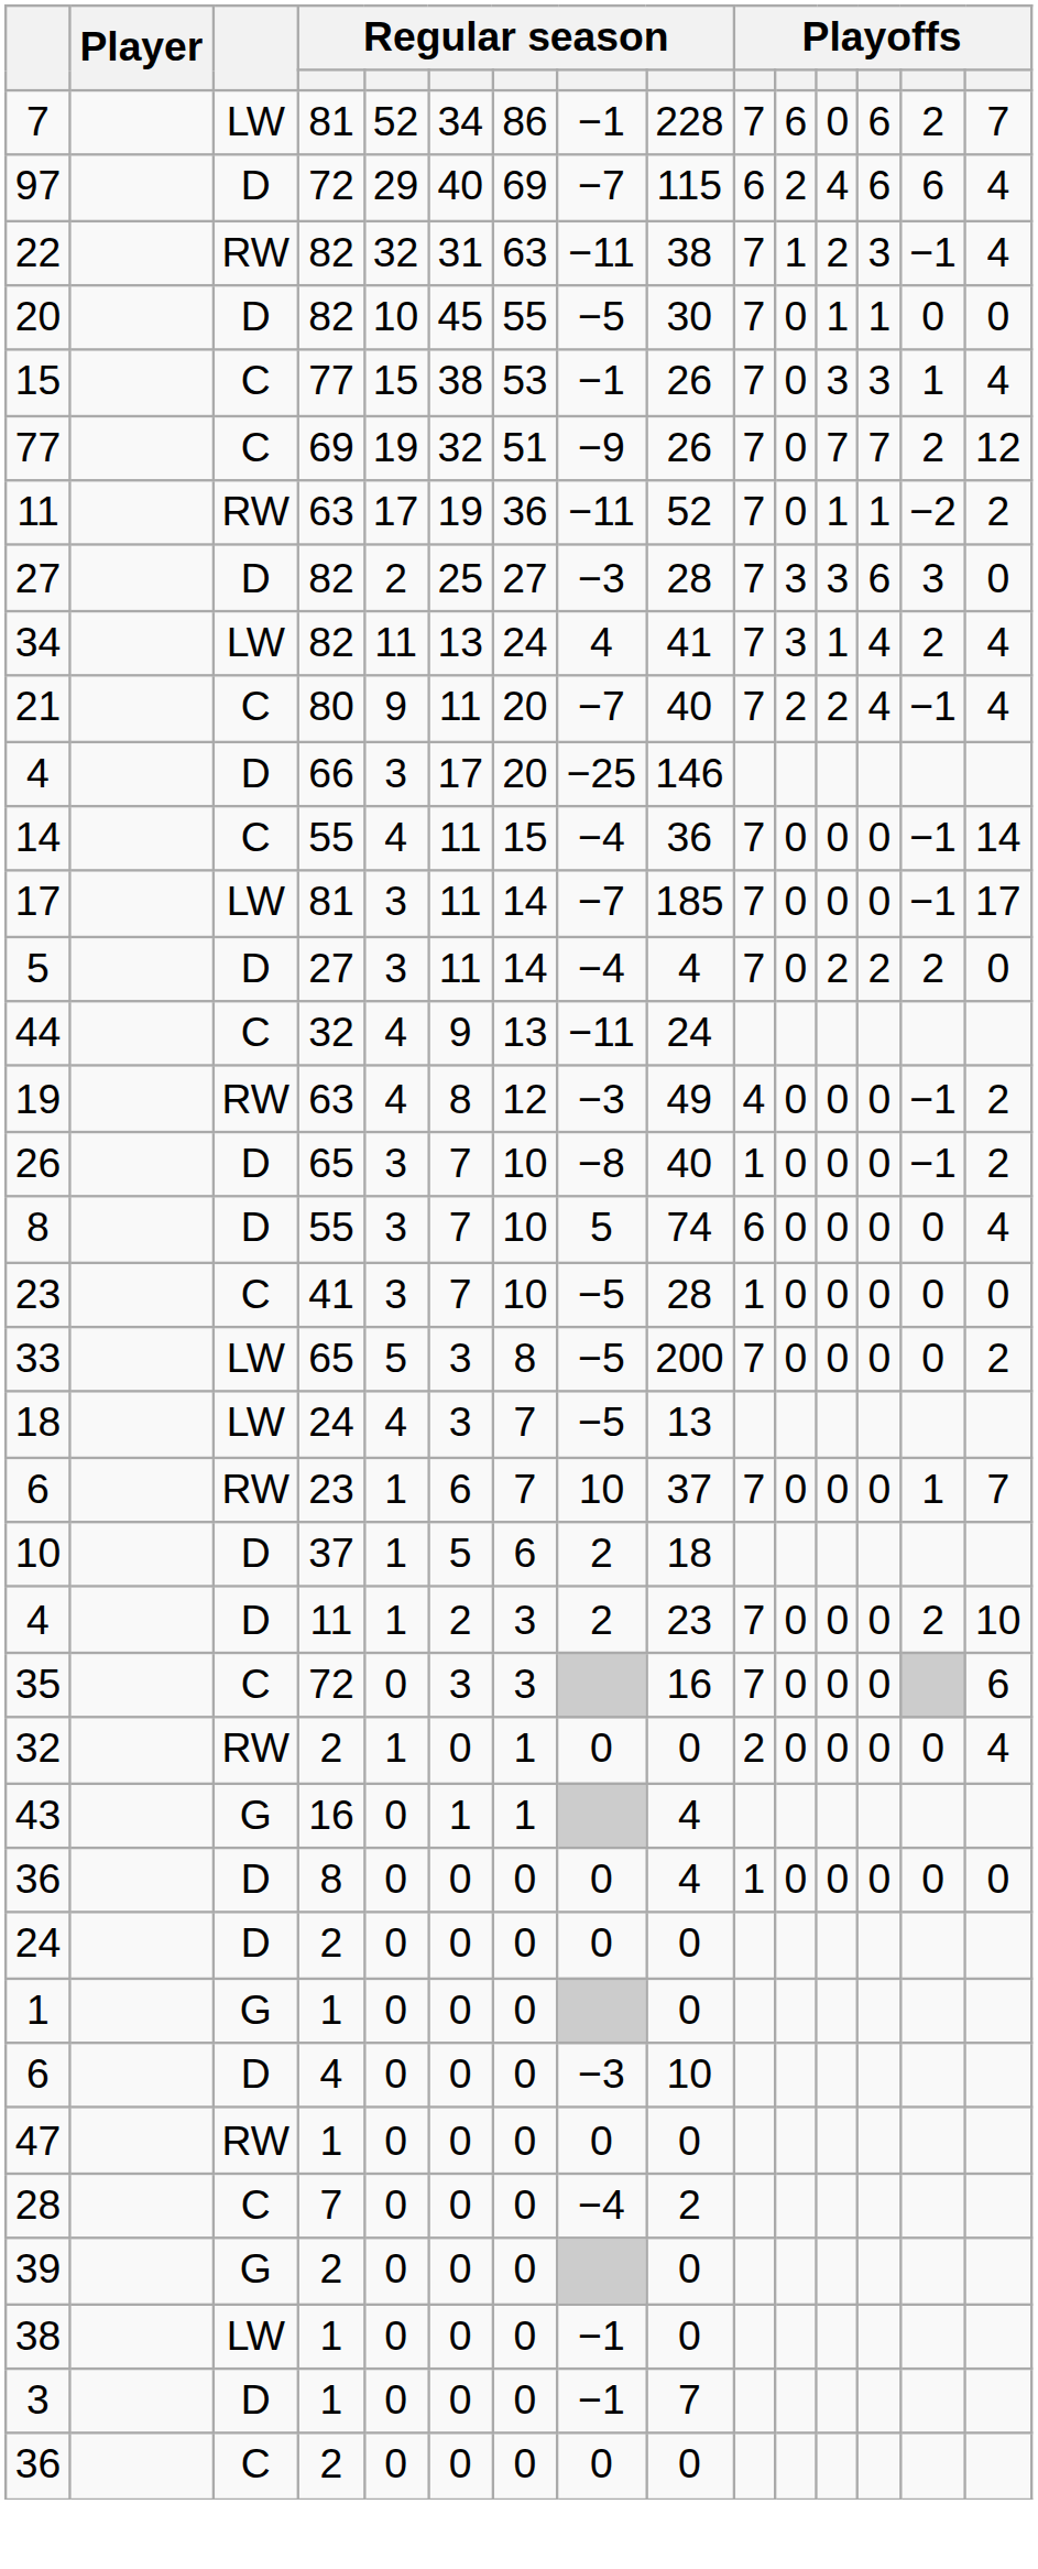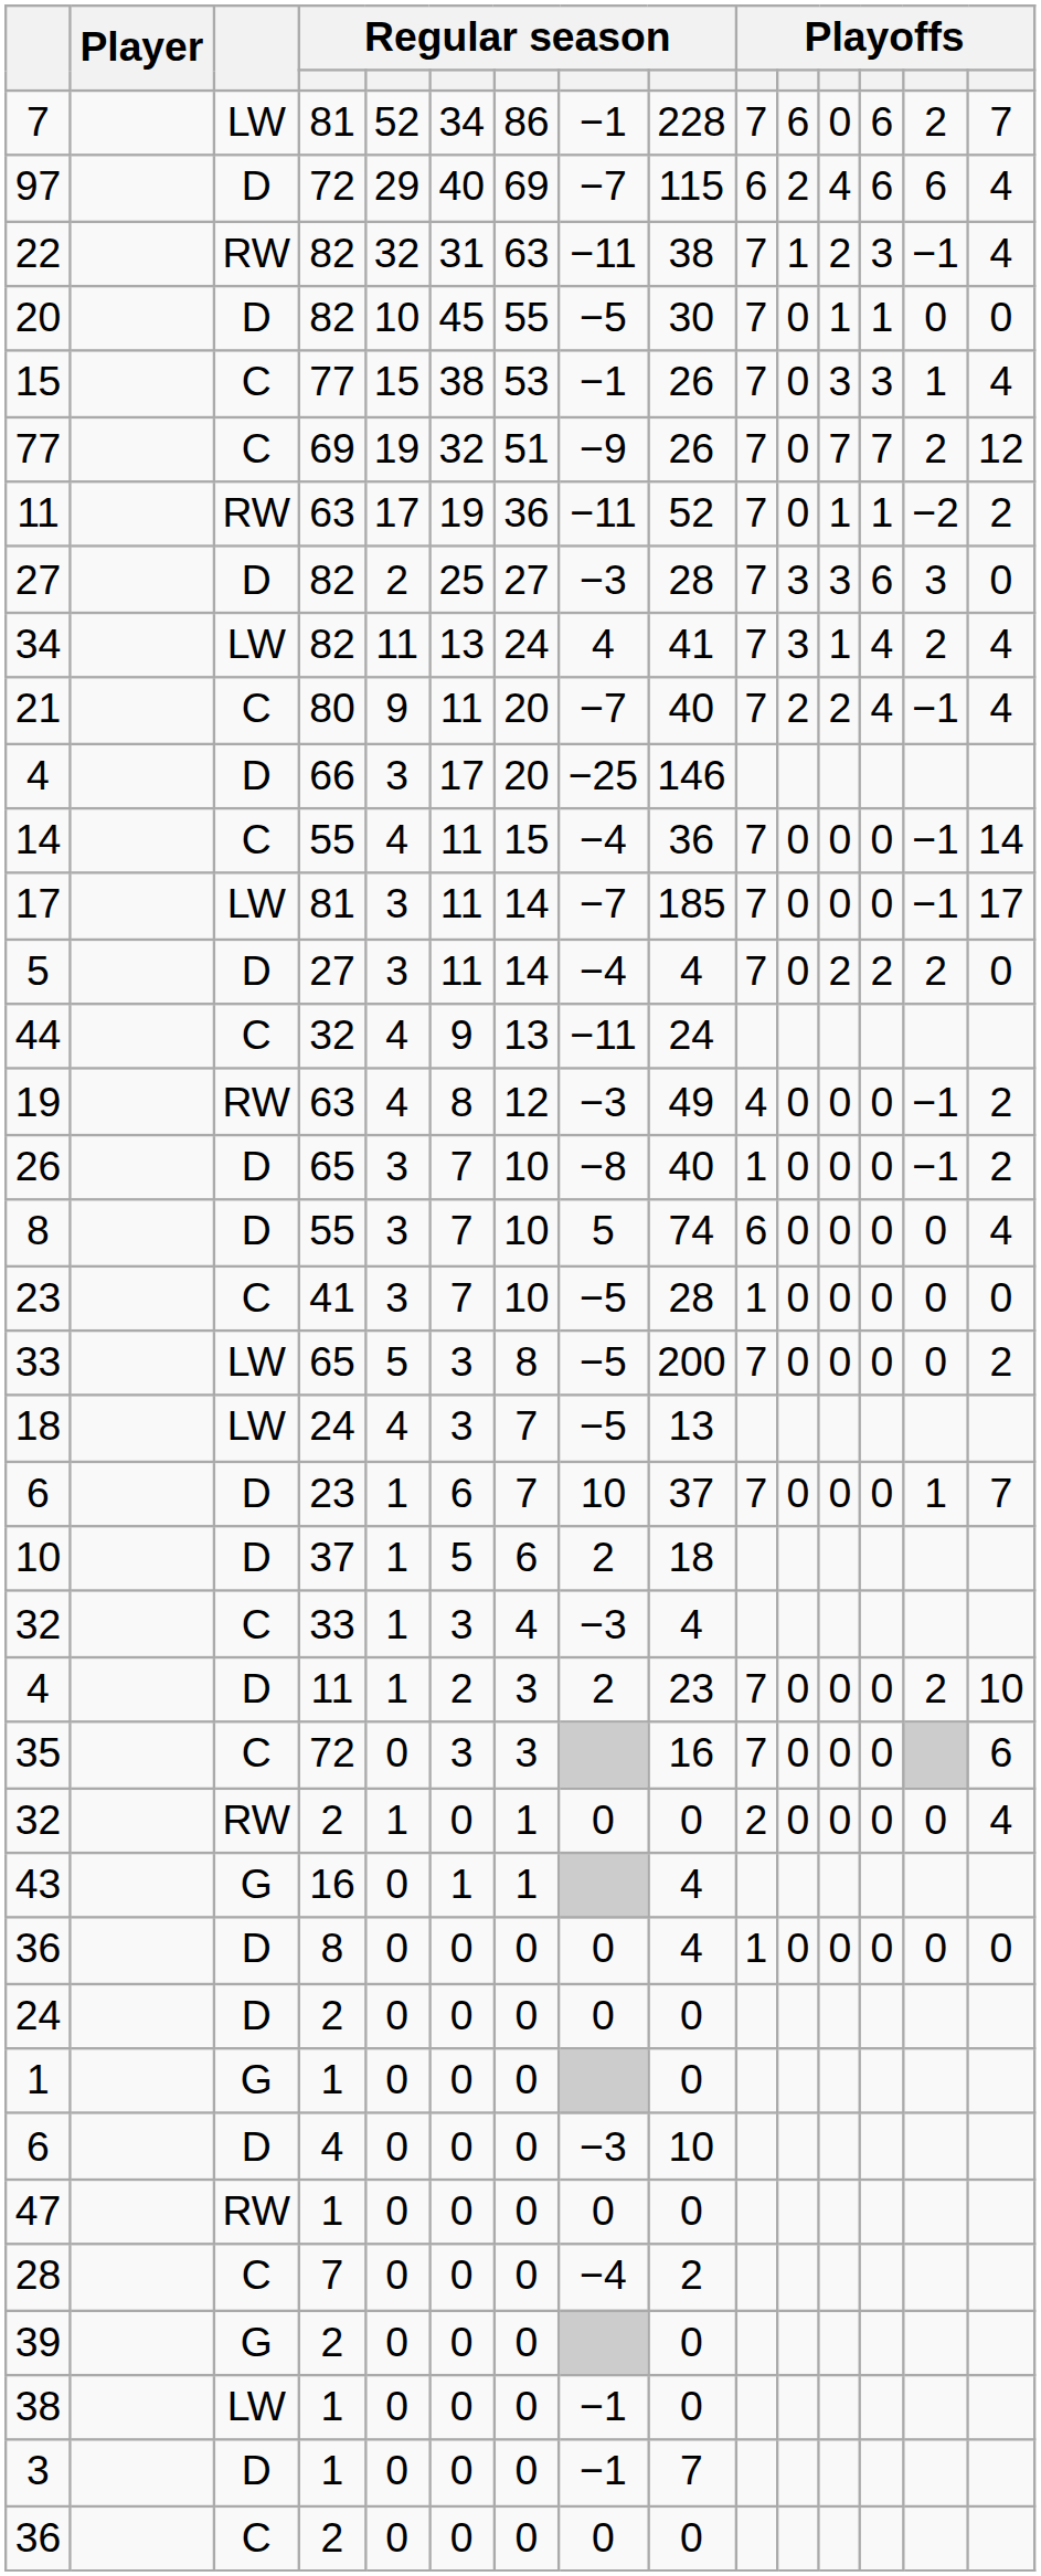6 / 23 | column 3: RW -> D
+ row: 32 | C | 33 | 1 | 3 | 4 | −3 | 4
